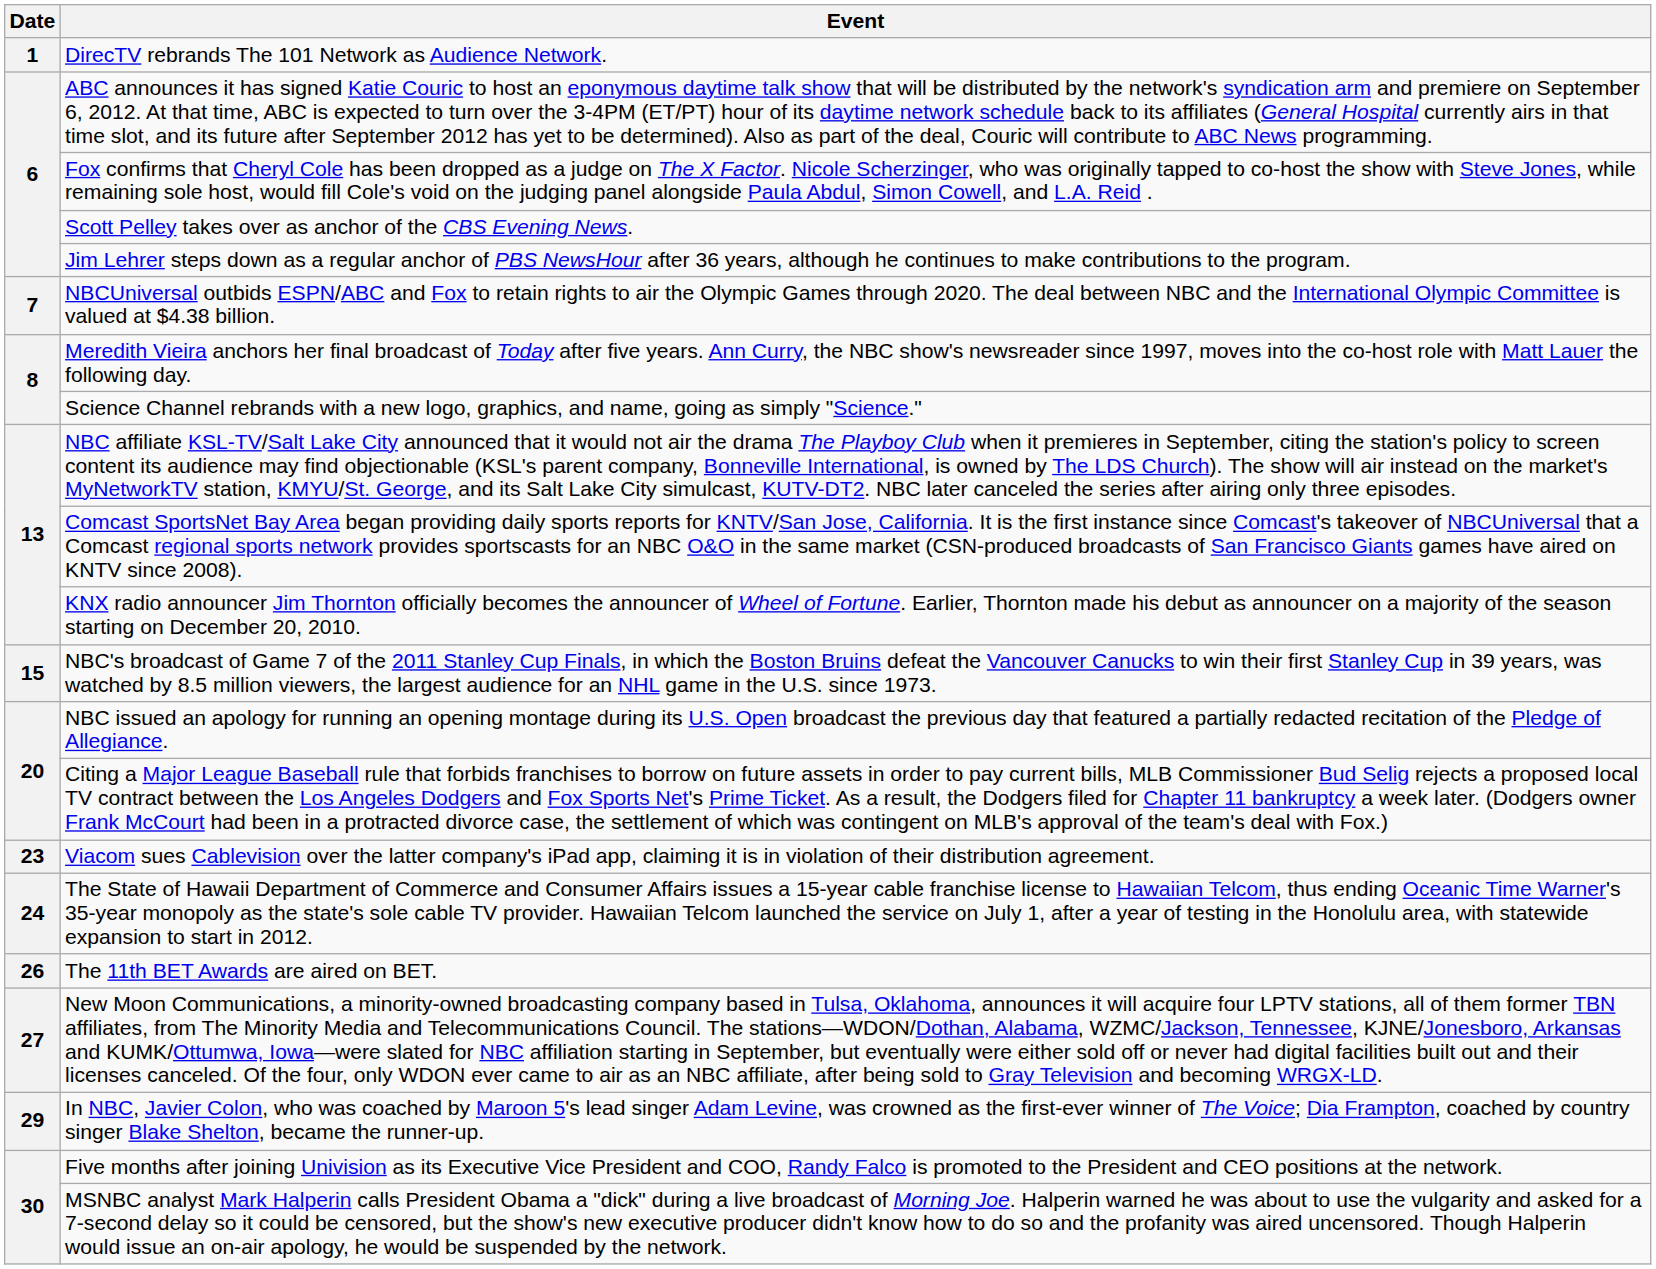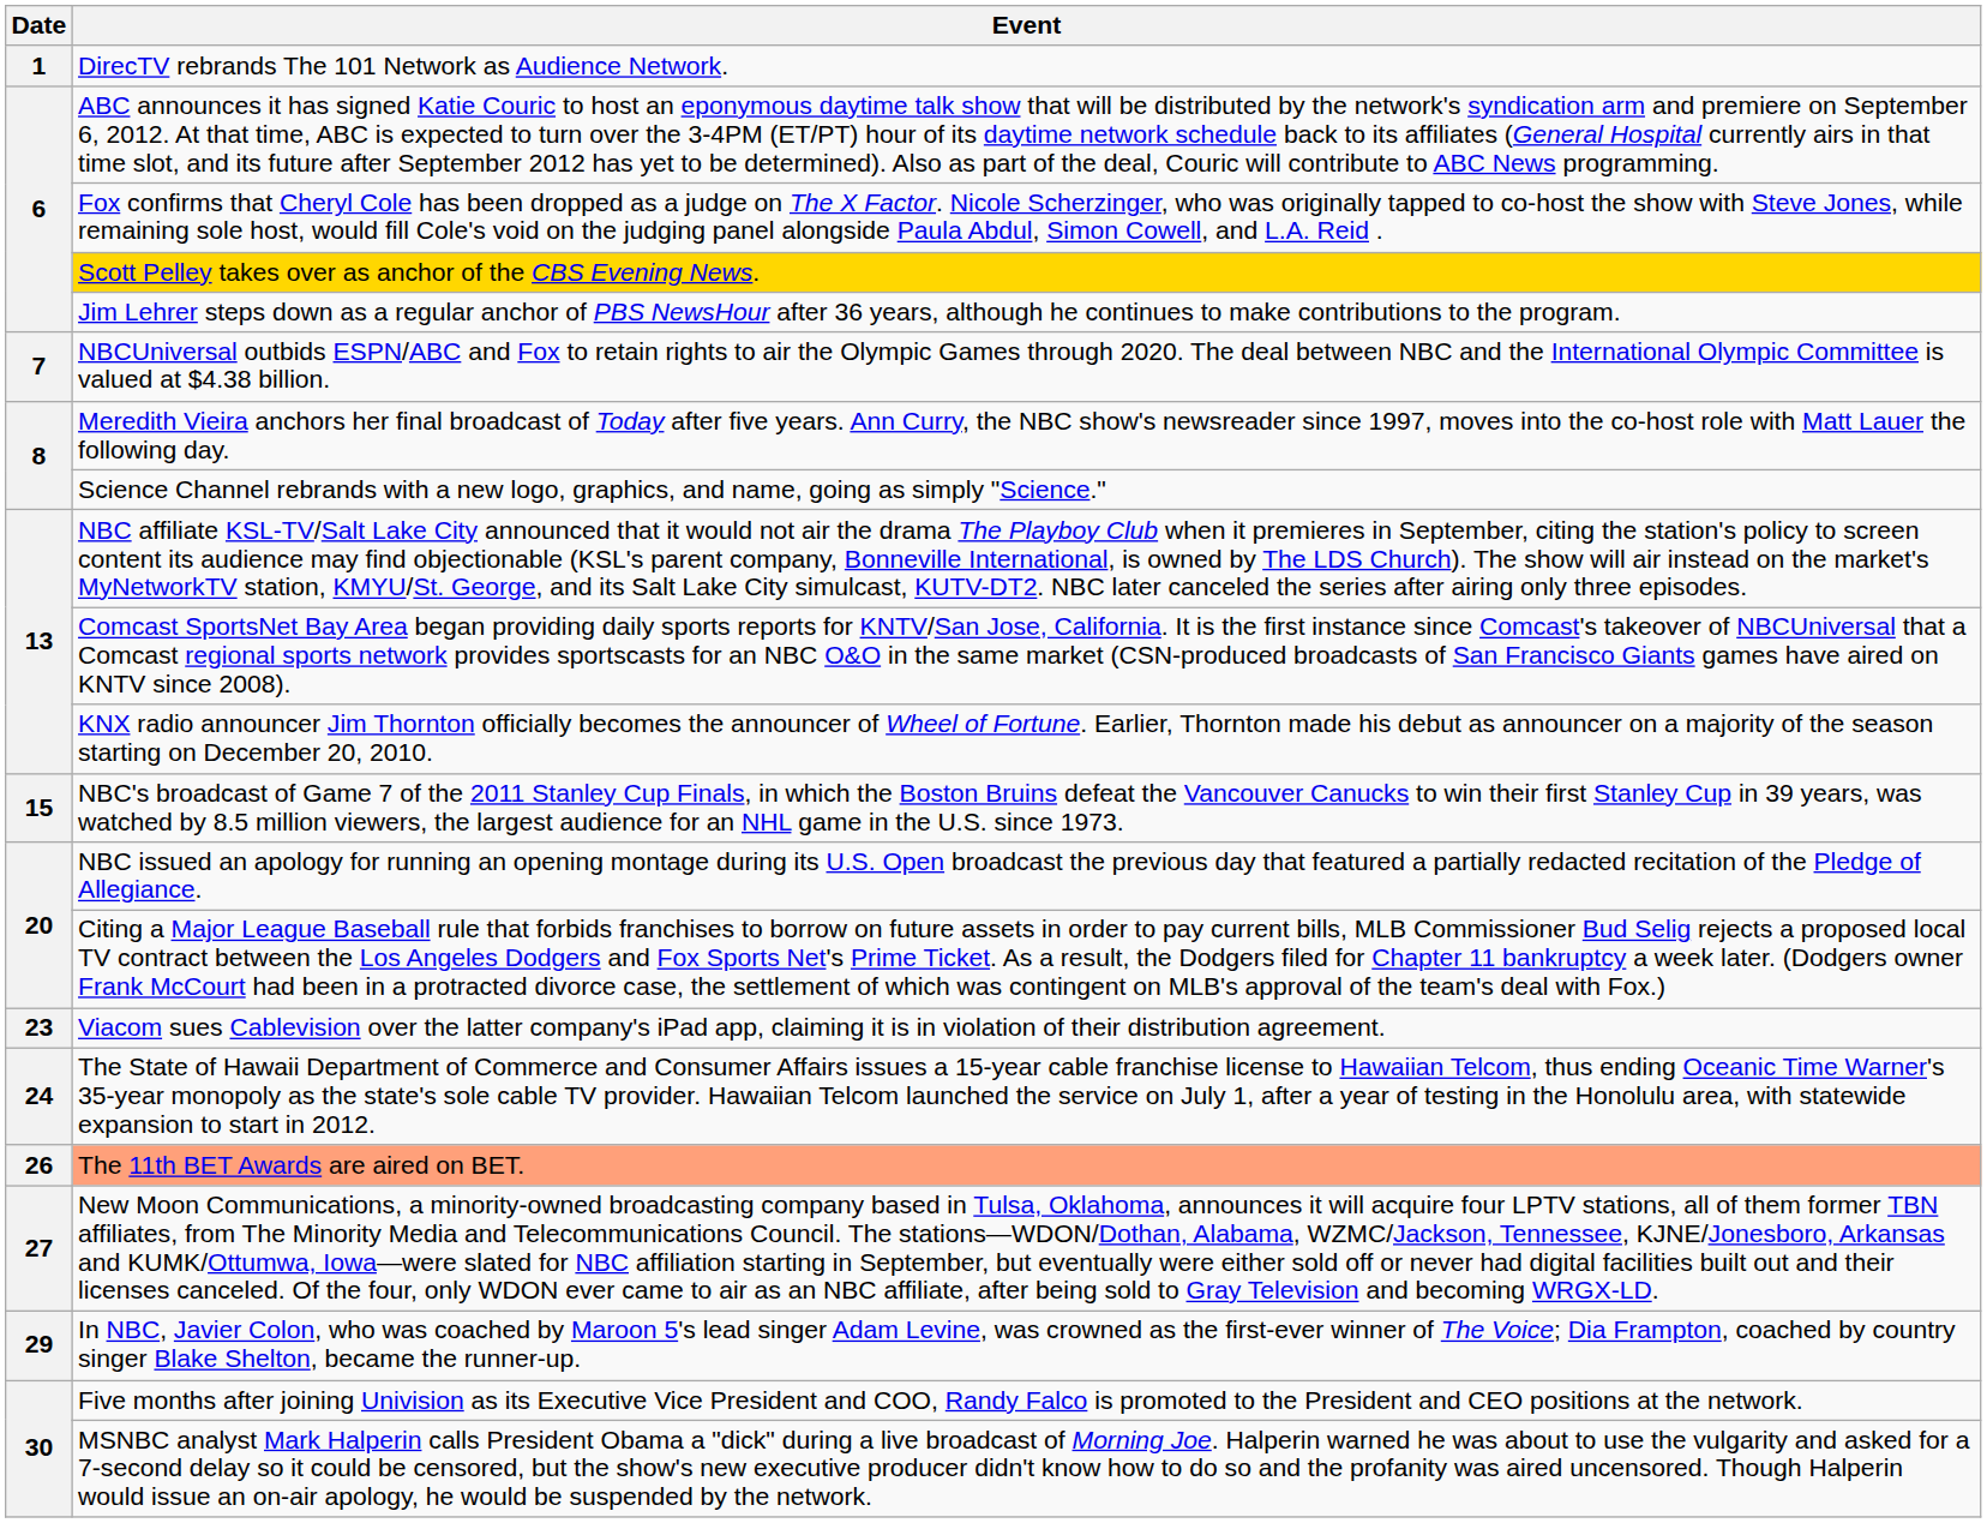Scott Pelley takes over as anchor of the CBS Evening News. | Event: no background -> gold background
The 11th BET Awards are aired on BET. | Event: no background -> lightsalmon background
